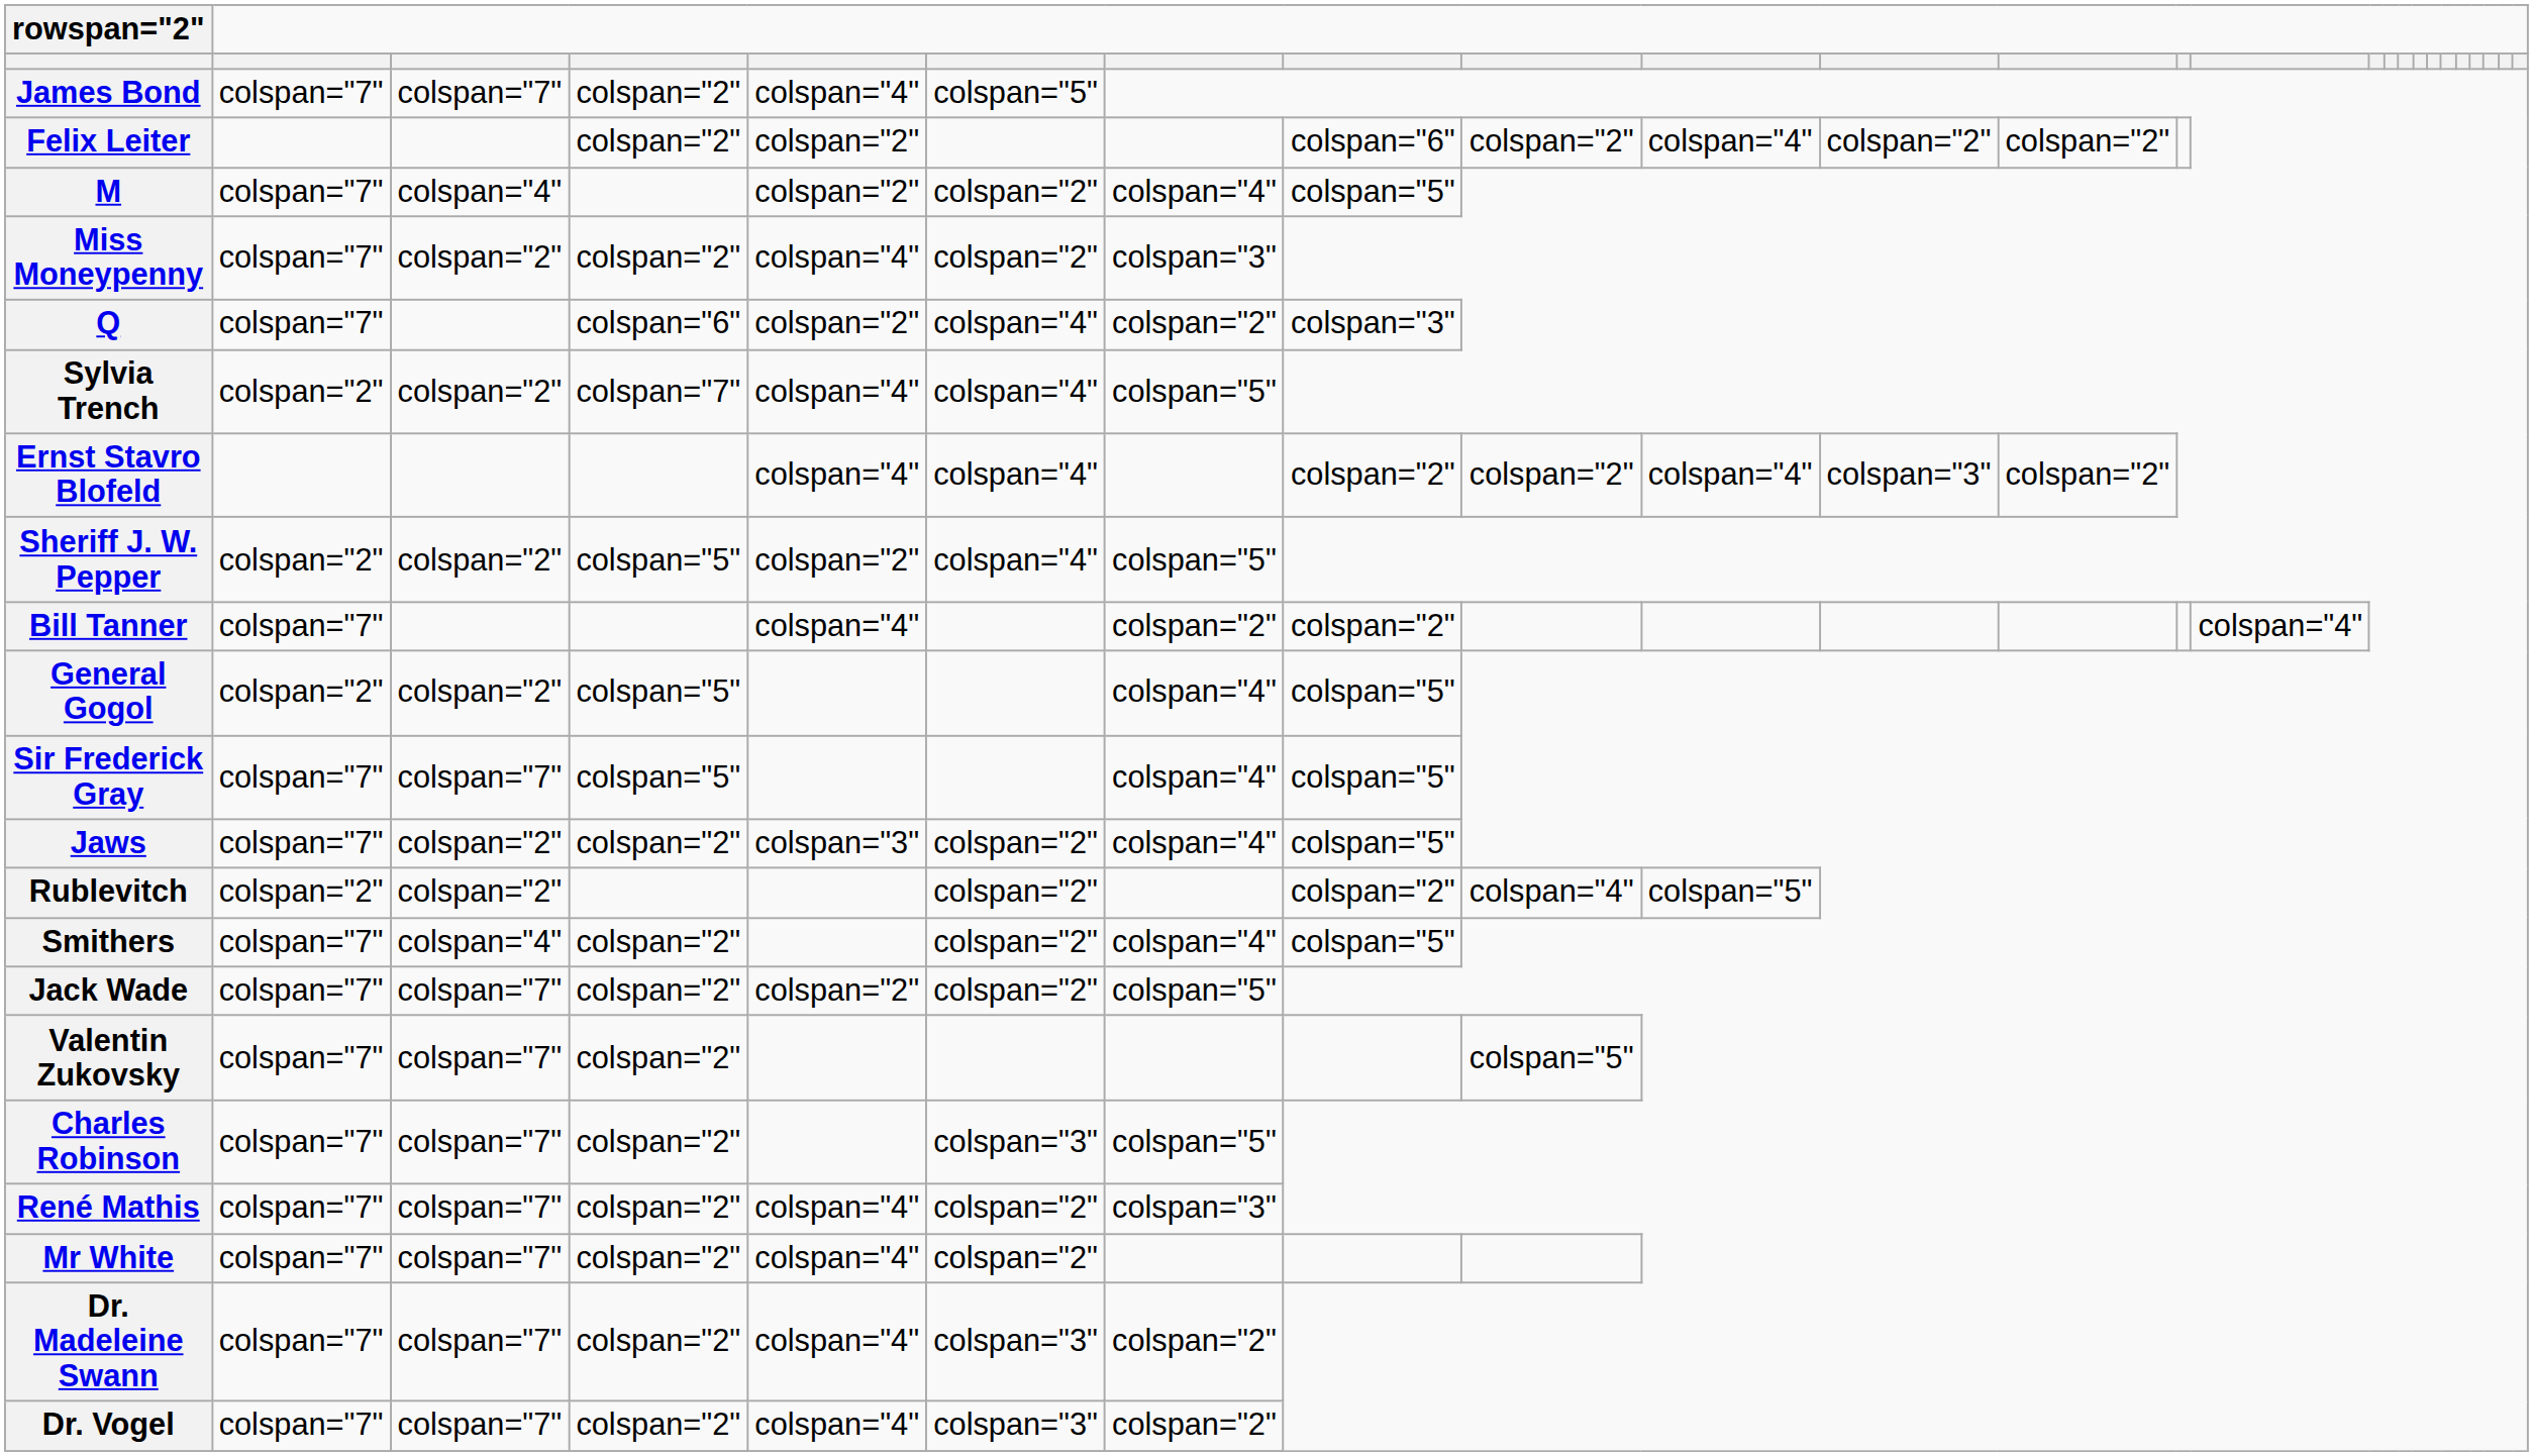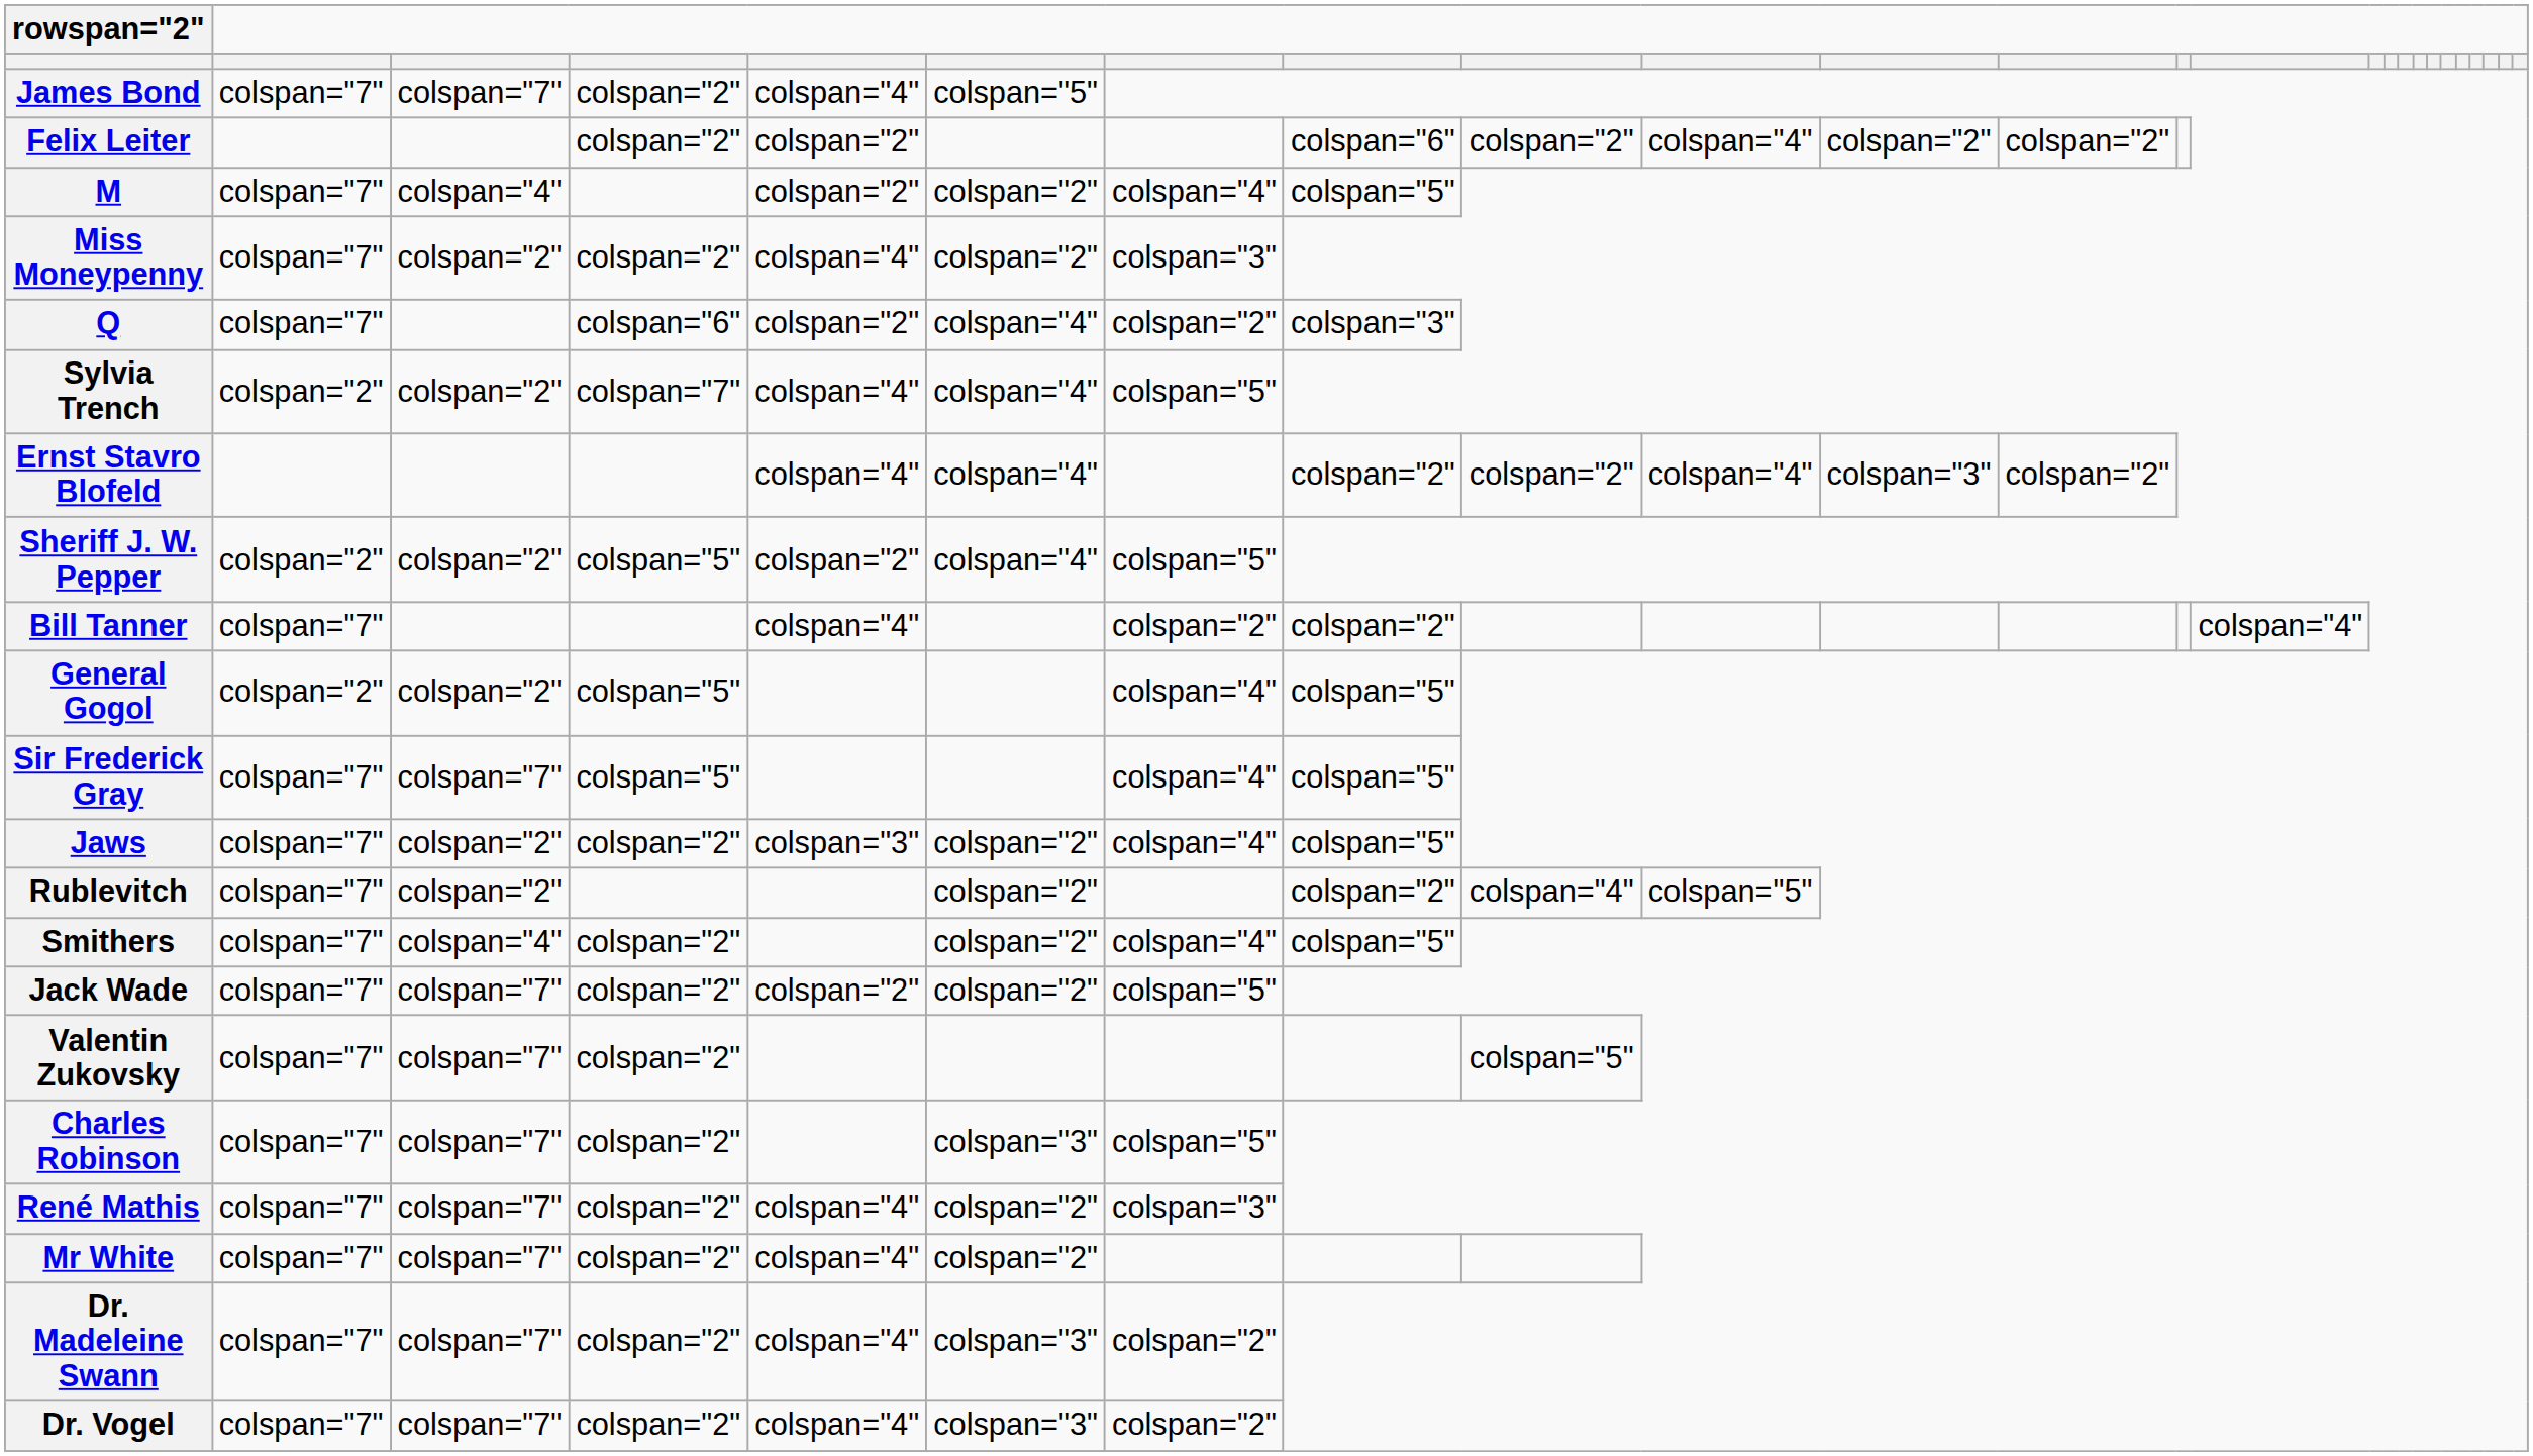Rublevitch | column 2: colspan="2" -> colspan="7"
